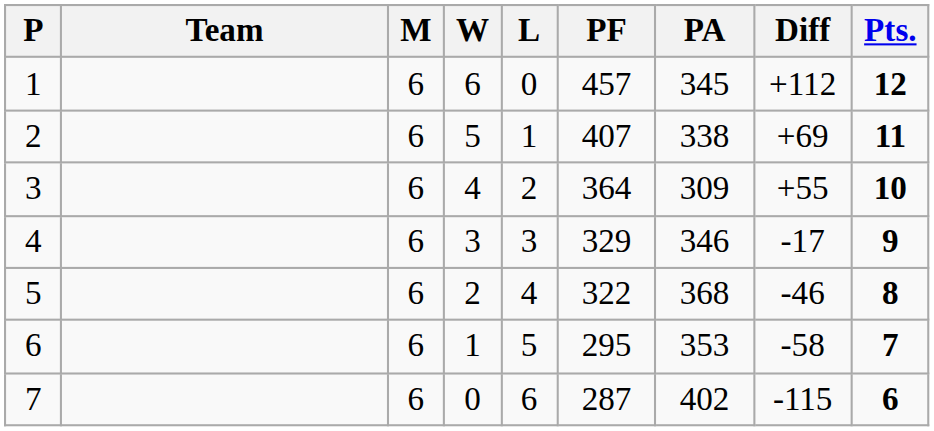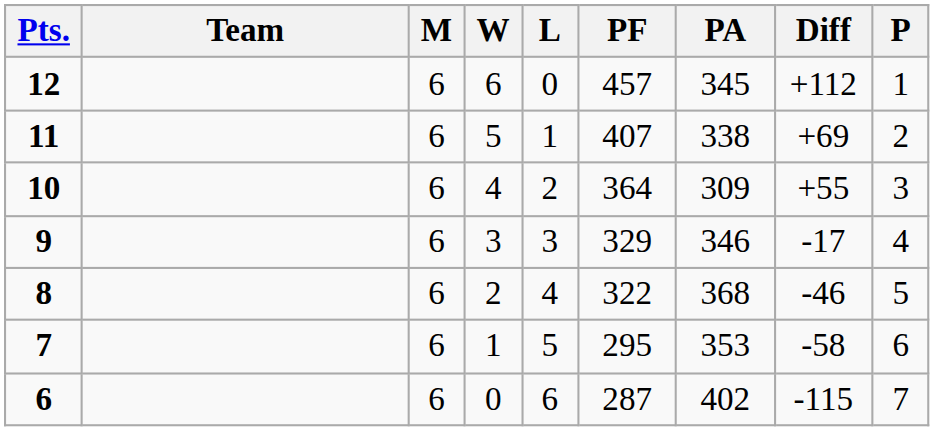columns swapped: P <-> Pts.
